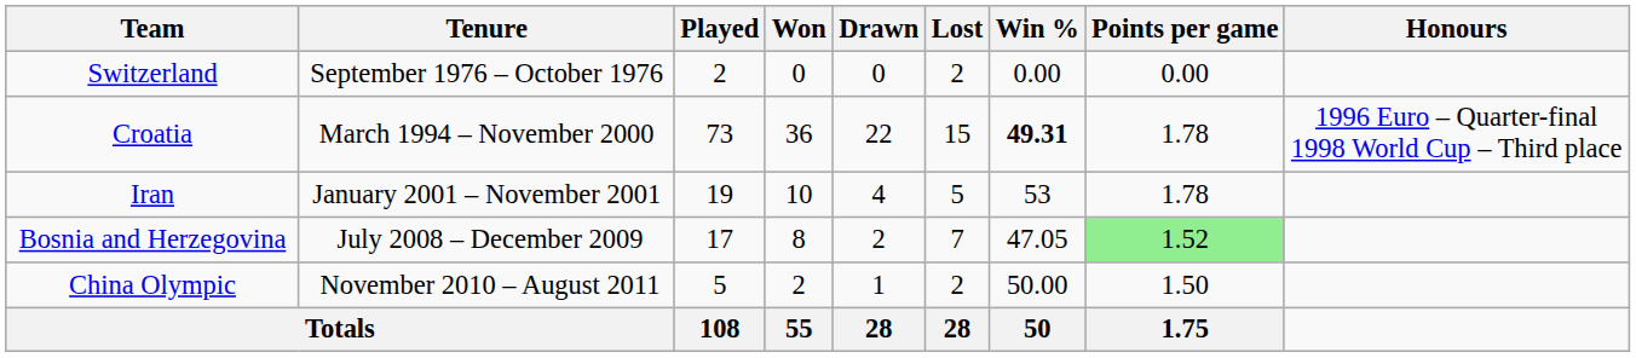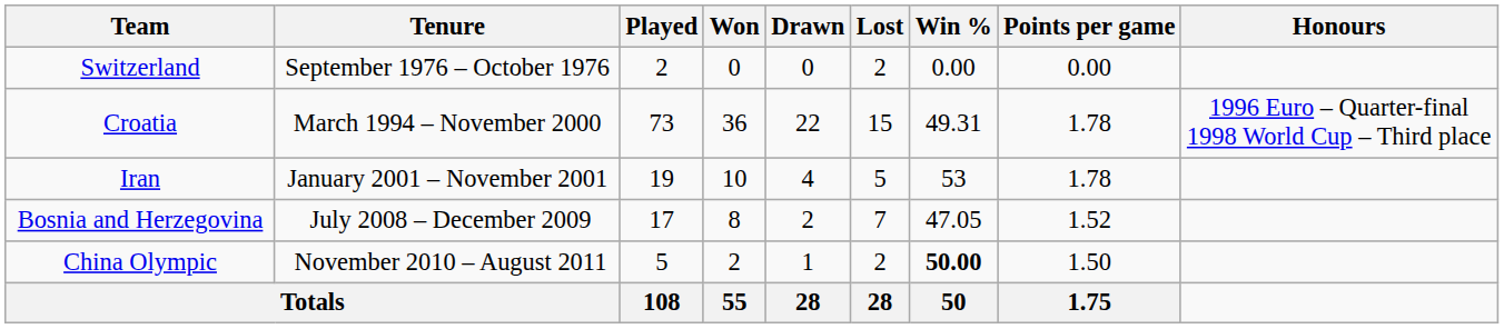Croatia | Win %: bold -> normal
Bosnia and Herzegovina | Points per game: lightgreen background -> no background
China Olympic | Win %: normal -> bold
